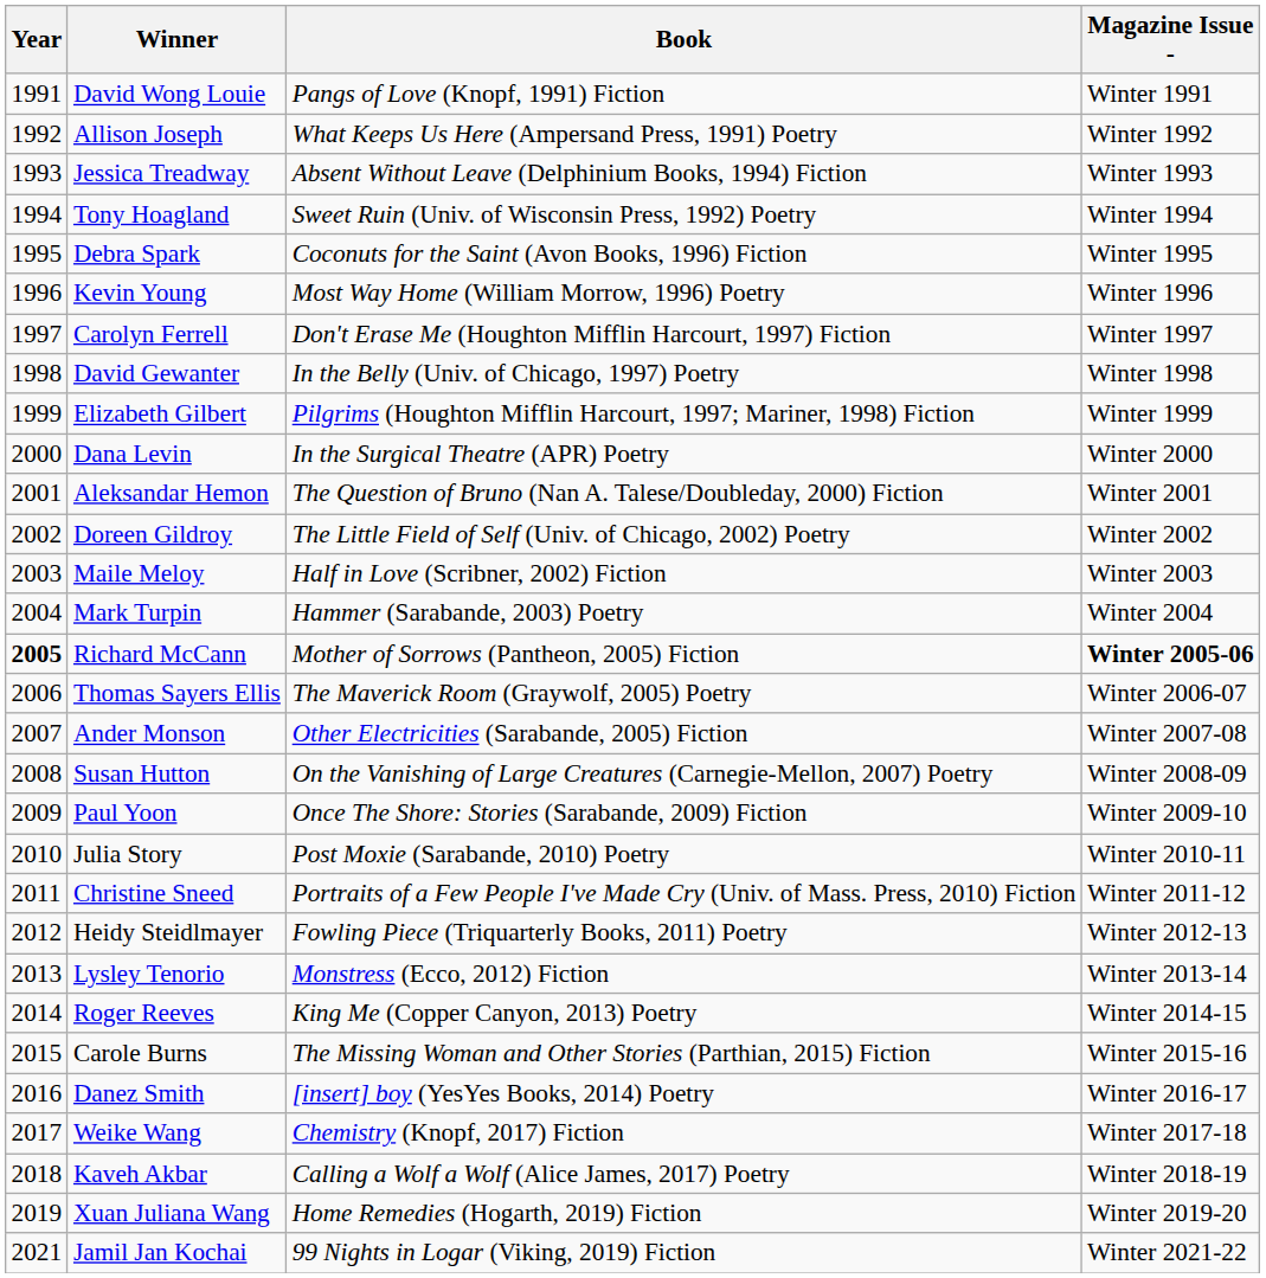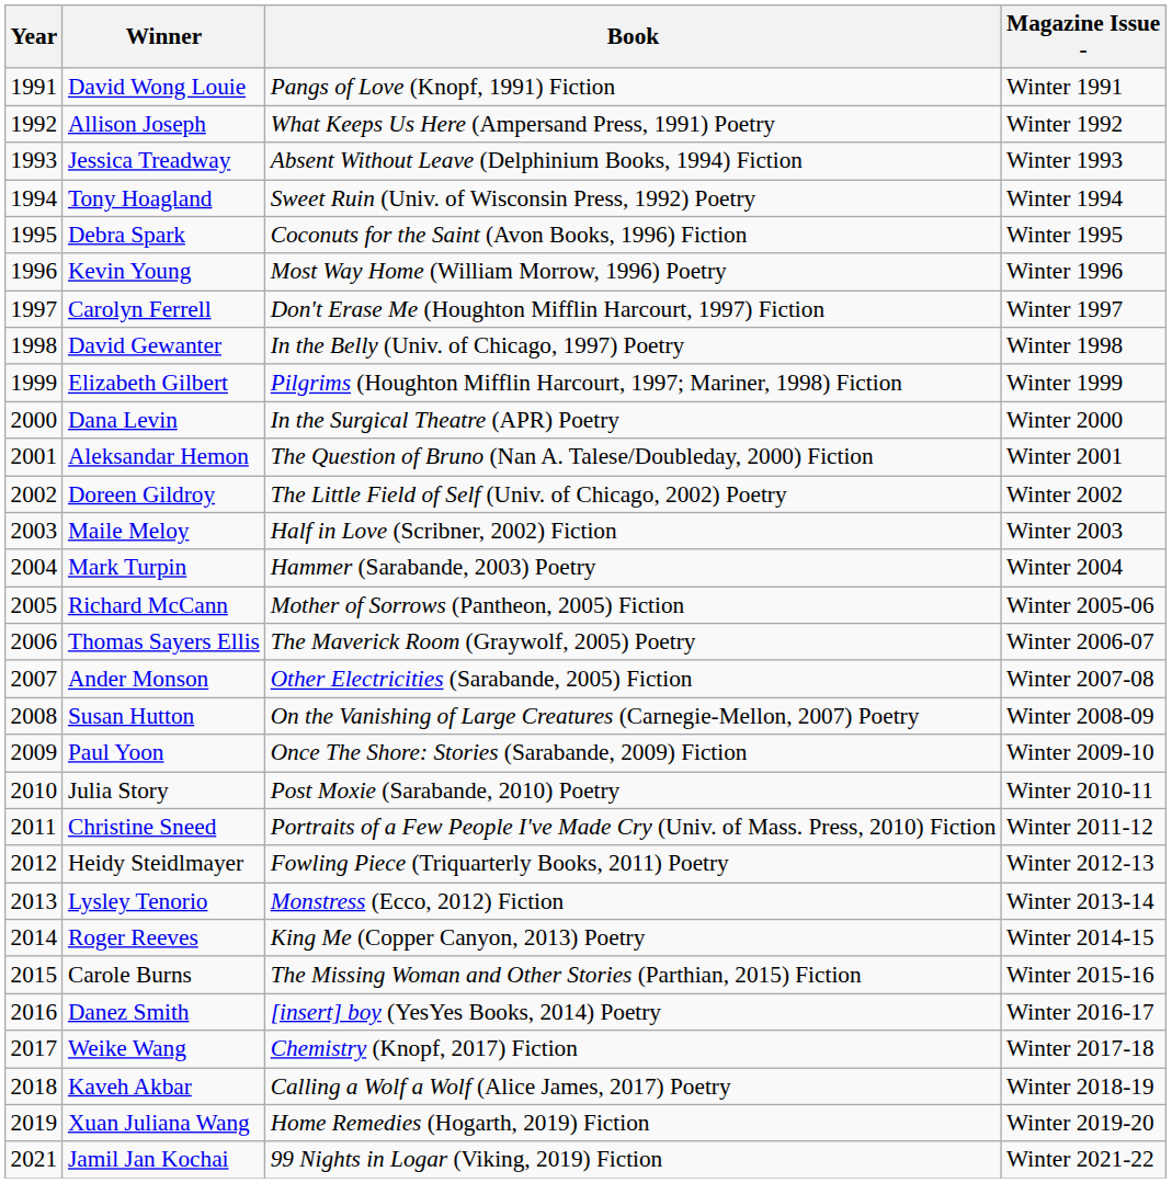Richard McCann | Year: bold -> normal
Richard McCann | Magazine Issue -: bold -> normal
